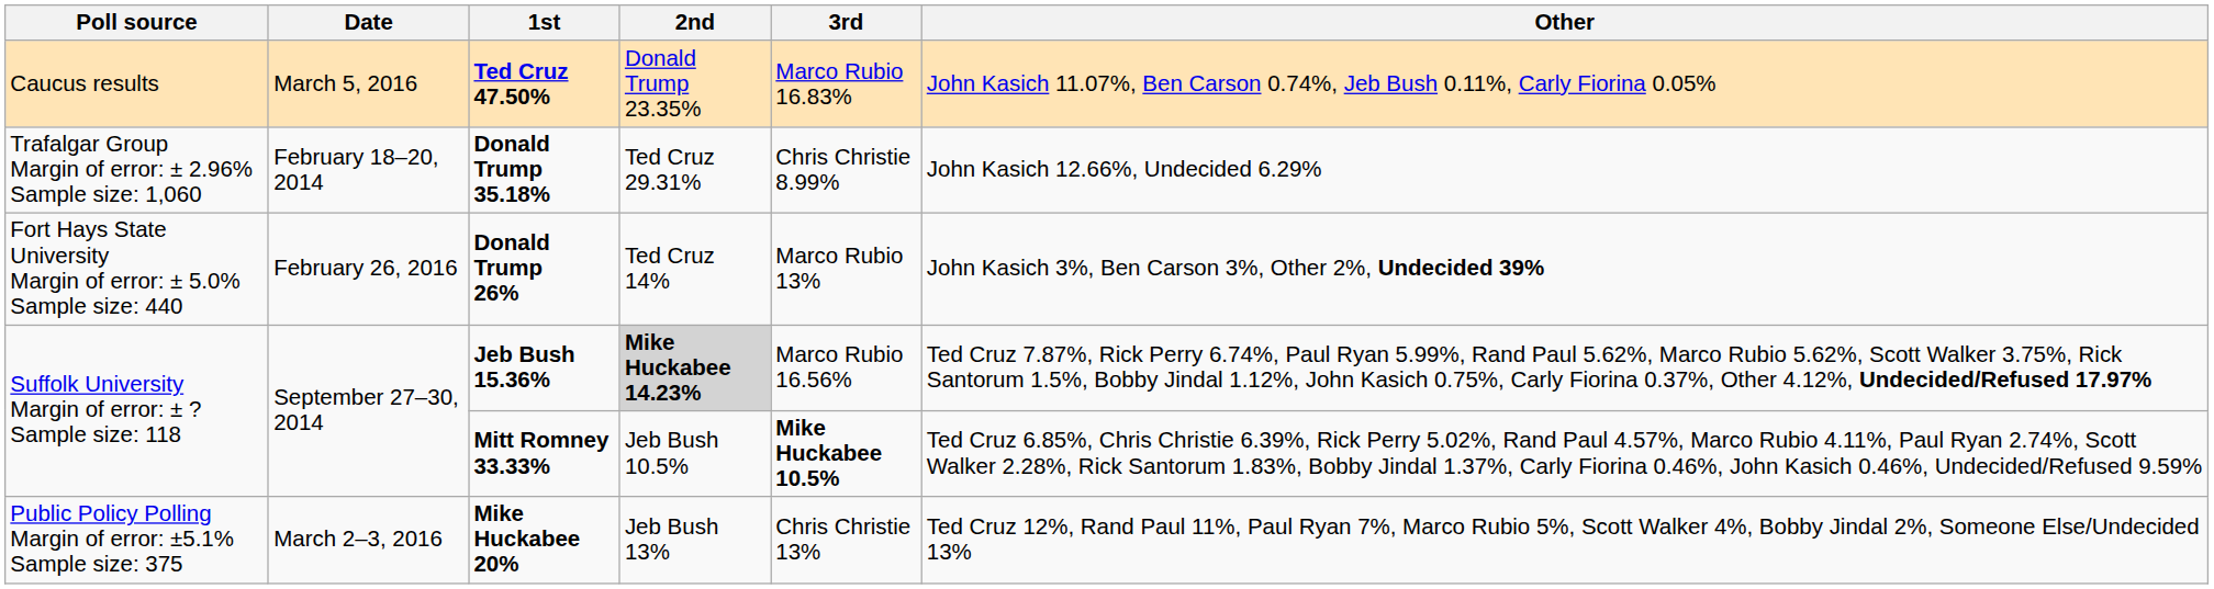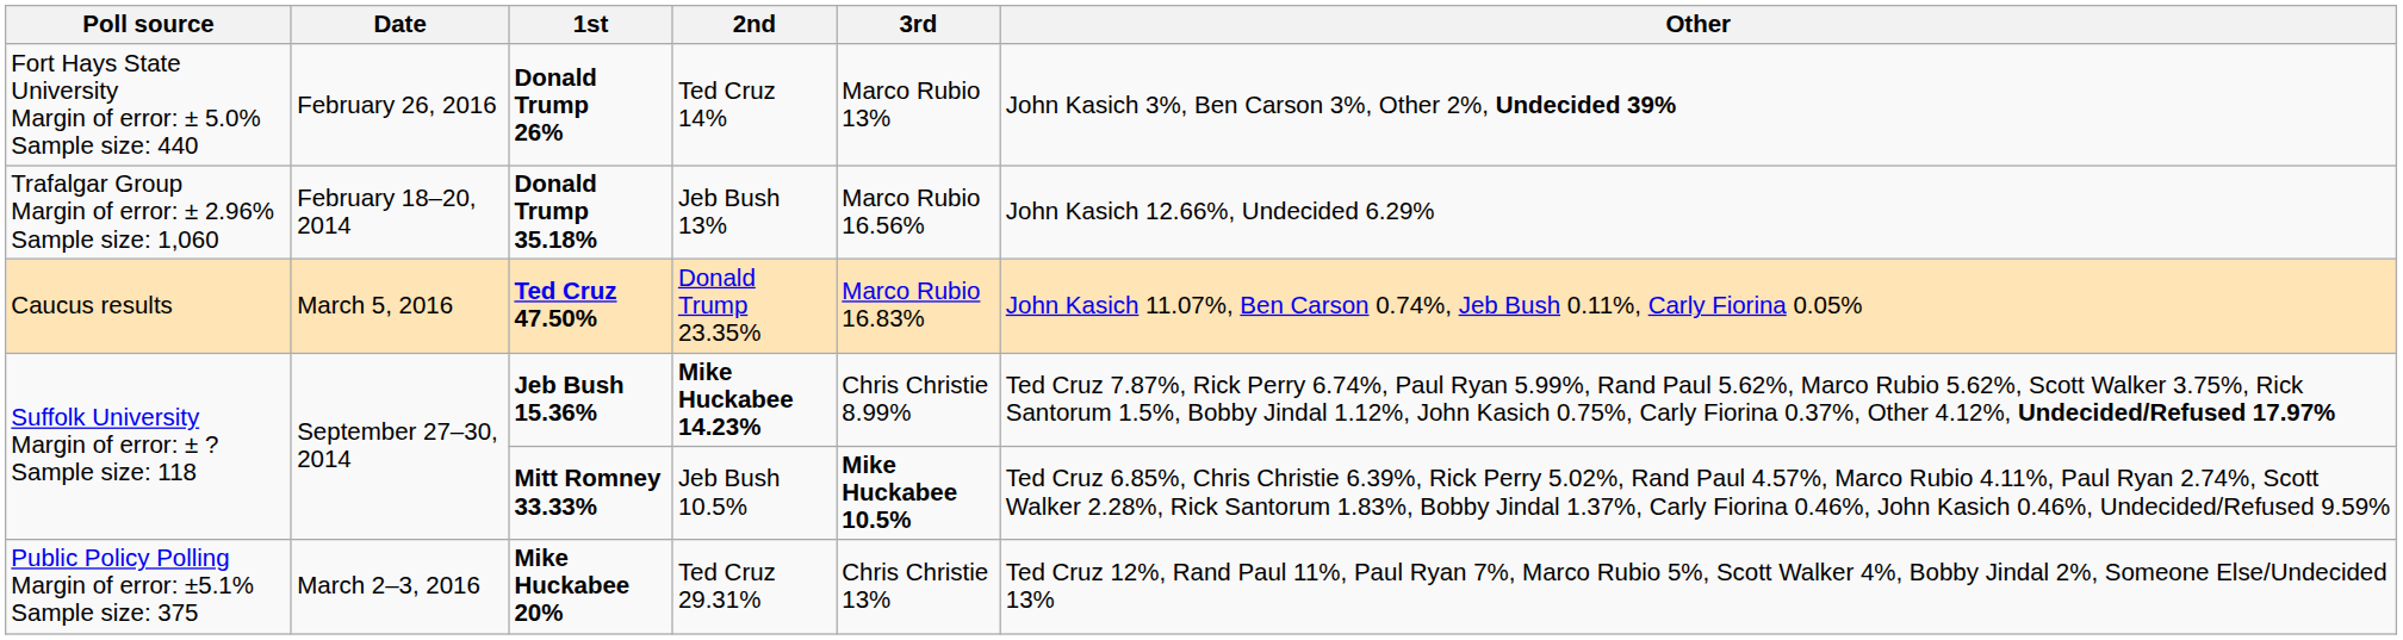rows swapped: Ted Cruz 47.50% <-> Donald Trump 26%
Donald Trump 35.18% | 2nd: Ted Cruz 29.31% -> Jeb Bush 13%
Donald Trump 35.18% | 3rd: Chris Christie 8.99% -> Marco Rubio 16.56%
Jeb Bush 15.36% | 2nd: lightgrey background -> no background
Jeb Bush 15.36% | 3rd: Marco Rubio 16.56% -> Chris Christie 8.99%
Mike Huckabee 20% | 2nd: Jeb Bush 13% -> Ted Cruz 29.31%
